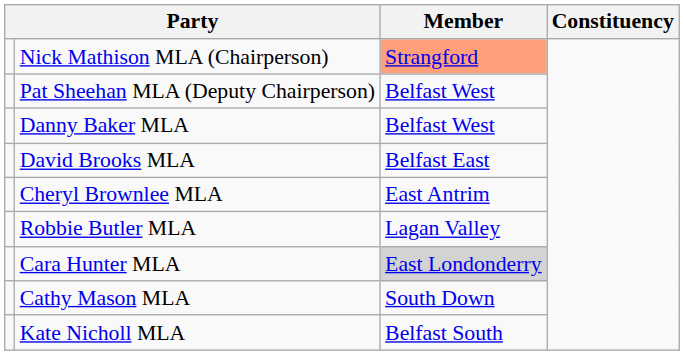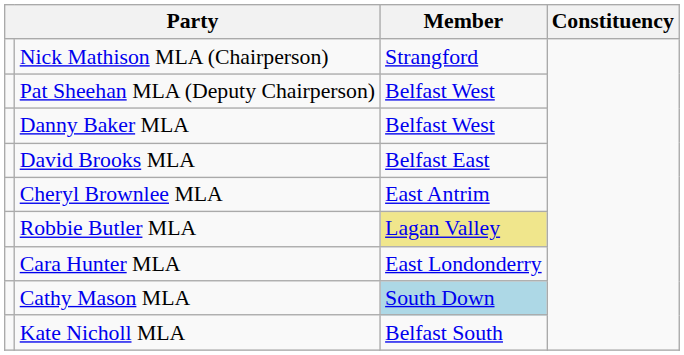Nick Mathison MLA (Chairperson) | Member: lightsalmon background -> no background
Robbie Butler MLA | Member: no background -> khaki background
Cara Hunter MLA | Member: lightgrey background -> no background
Cathy Mason MLA | Member: no background -> lightblue background
